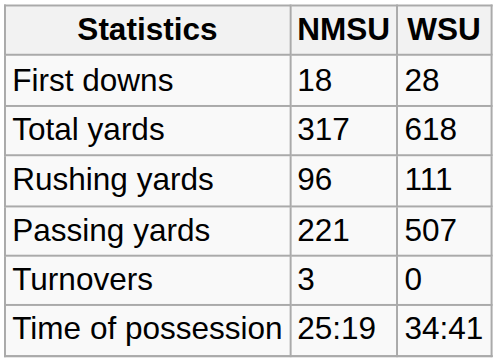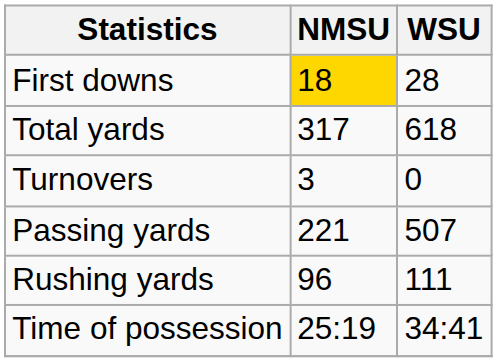First downs | NMSU: no background -> gold background
rows swapped: Rushing yards <-> Turnovers
